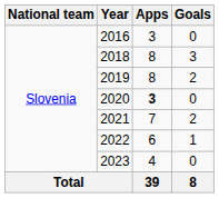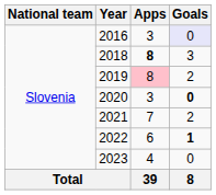2016 | Goals: no background -> lavender background
2018 | Apps: normal -> bold
2019 | Apps: no background -> pink background
2020 | Apps: bold -> normal
2020 | Goals: normal -> bold
2022 | Goals: normal -> bold
